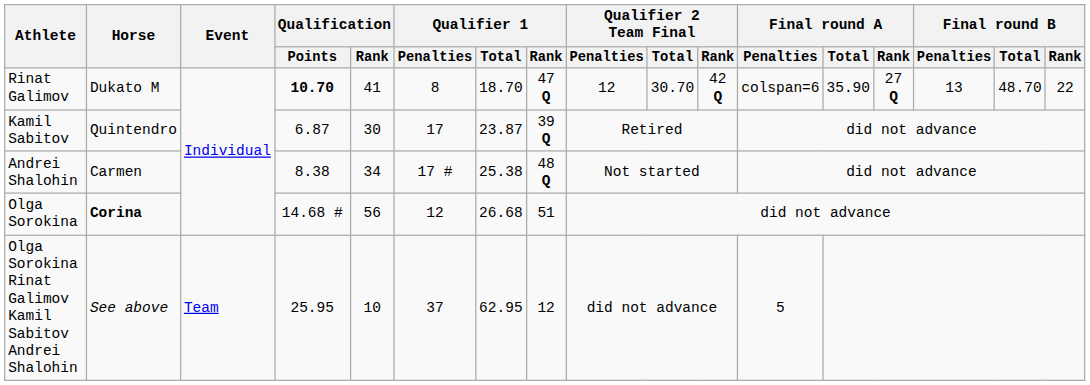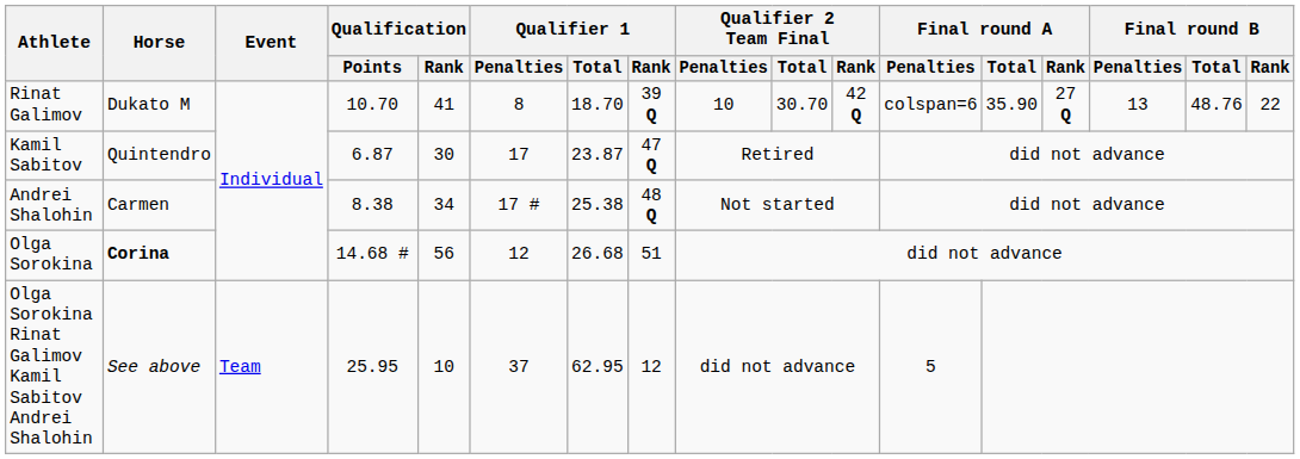Rinat Galimov | Qualification / Points: bold -> normal
Rinat Galimov | Qualifier 1 / Rank: 47 Q -> 39 Q
Rinat Galimov | Qualifier 2 Team Final / Penalties: 12 -> 10
Rinat Galimov | Final round B / Total: 48.70 -> 48.76
Kamil Sabitov | Qualifier 1 / Rank: 39 Q -> 47 Q
